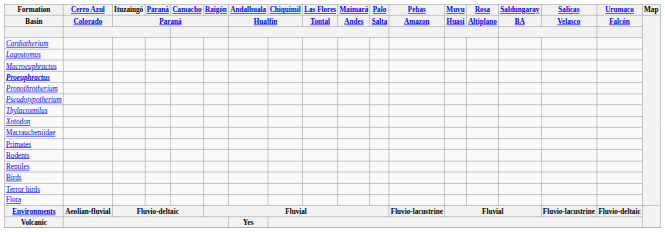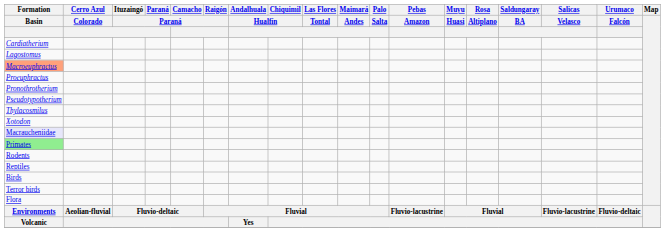Macroeuphractus | Formation / Basin: no background -> lightsalmon background
Proeuphractus | Formation / Basin: bold -> normal
Macraucheniidae | Formation / Basin: no background -> lavender background
Primates | Formation / Basin: no background -> lightgreen background
